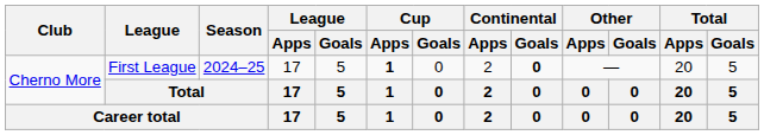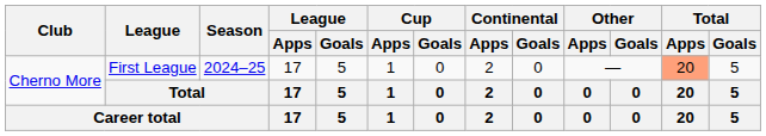Cherno More / First League | Cup / Apps: bold -> normal
Cherno More / First League | Continental / Goals: bold -> normal
Cherno More / First League | Total / Apps: no background -> lightsalmon background
